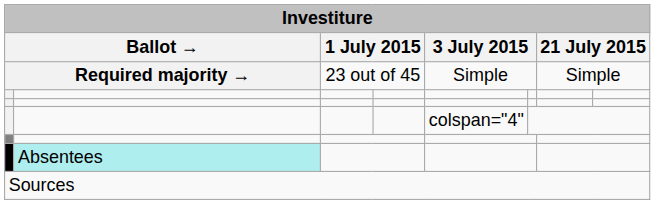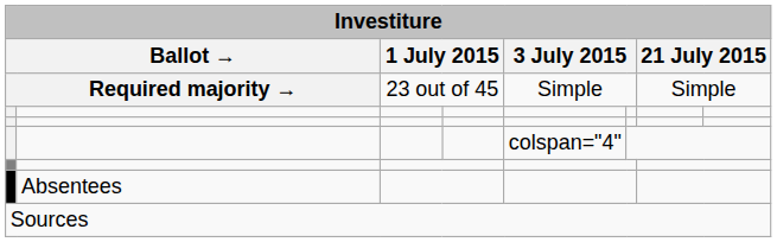Absentees | column 2: paleturquoise background -> no background
